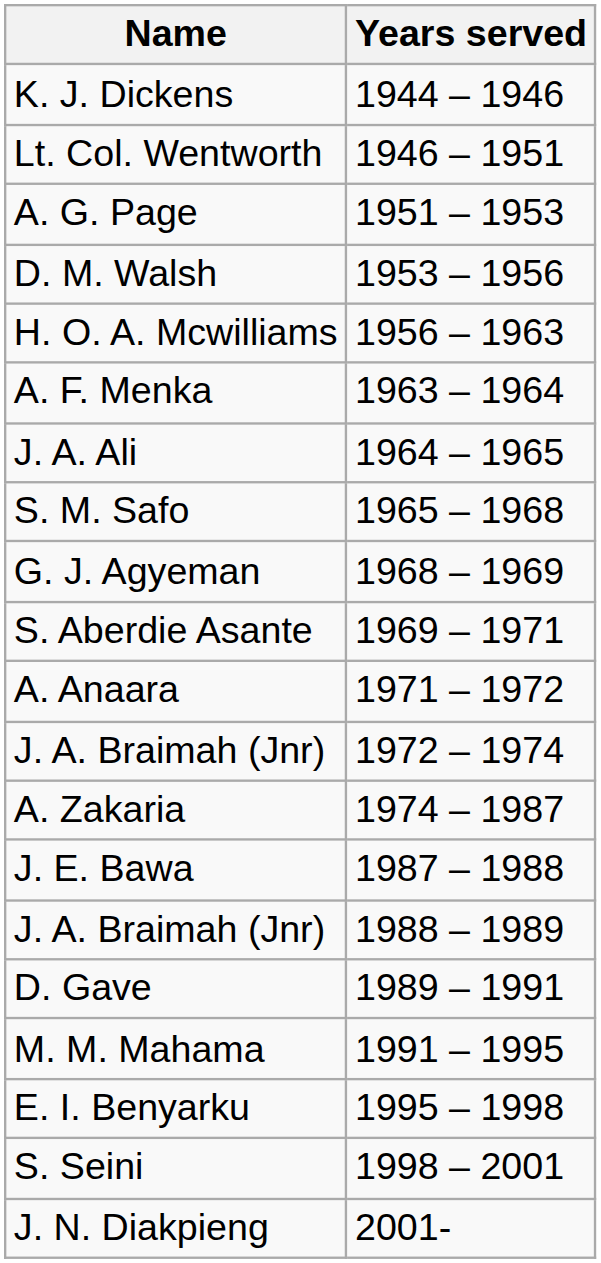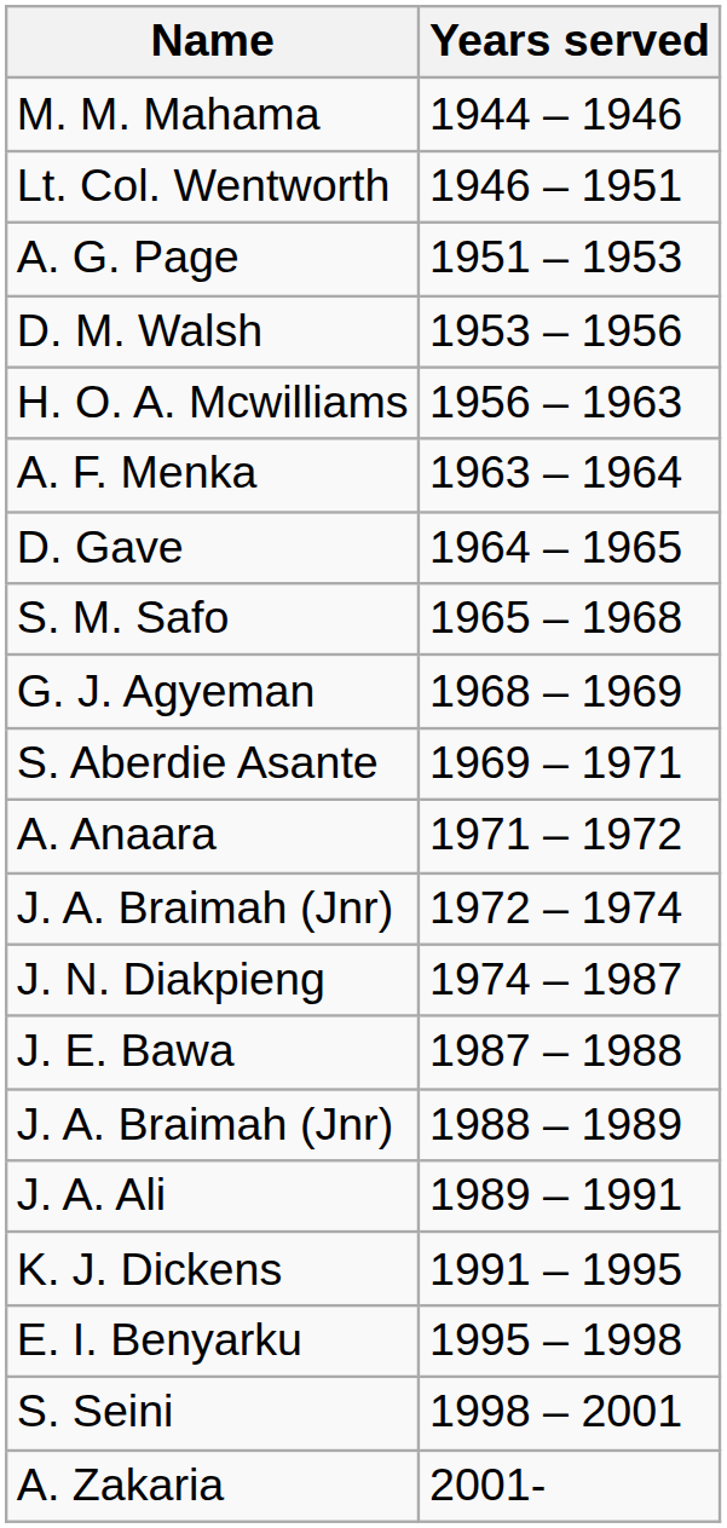row 2 | Name: K. J. Dickens -> M. M. Mahama
row 8 | Name: J. A. Ali -> D. Gave
row 14 | Name: A. Zakaria -> J. N. Diakpieng
row 17 | Name: D. Gave -> J. A. Ali
row 18 | Name: M. M. Mahama -> K. J. Dickens
row 21 | Name: J. N. Diakpieng -> A. Zakaria
